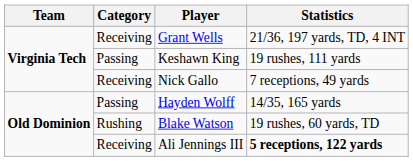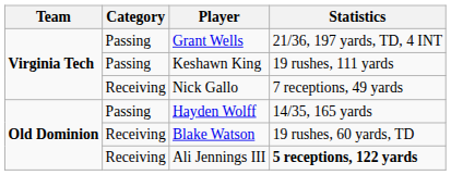Grant Wells | Category: Receiving -> Passing
Blake Watson | Category: Rushing -> Receiving
